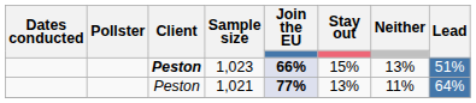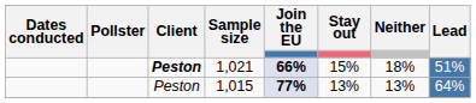row 3 | Sample size: 1,023 -> 1,021
row 3 | Neither: 13% -> 18%
row 4 | Sample size: 1,021 -> 1,015
row 4 | Neither: 11% -> 13%
